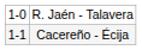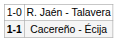Cacereño - Écija | column 1: normal -> bold
